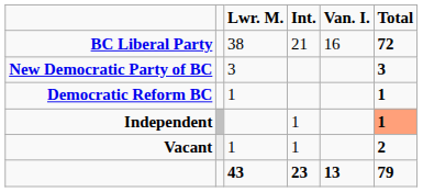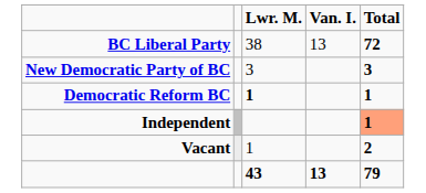- column: Int. | 21 | 1 | 1 | 23
BC Liberal Party | Van. I.: 16 -> 13
Democratic Reform BC | Lwr. M.: normal -> bold
